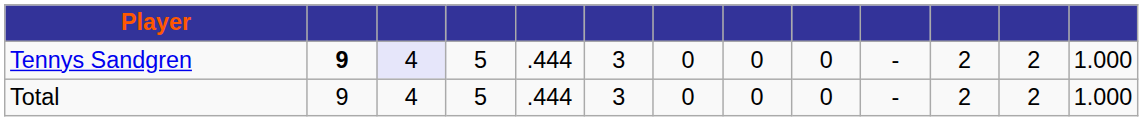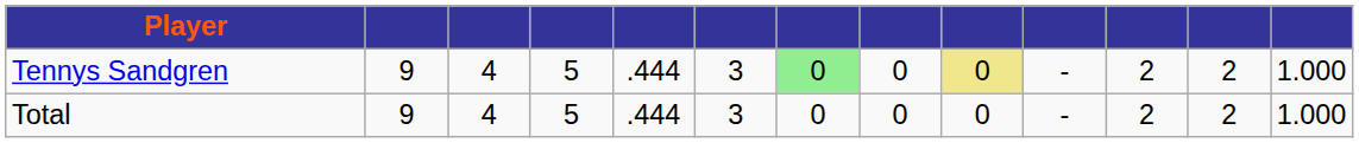Tennys Sandgren | column 2: bold -> normal
Tennys Sandgren | column 3: lavender background -> no background
Tennys Sandgren | column 7: no background -> lightgreen background
Tennys Sandgren | column 9: no background -> khaki background
